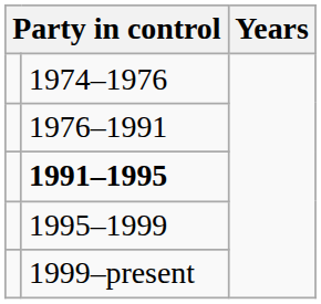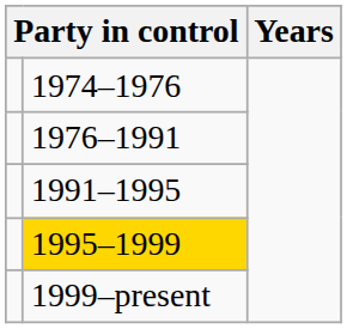1991–1995 | column 2: bold -> normal
1995–1999 | column 2: no background -> gold background
